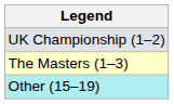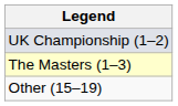row 4 | column 1: paleturquoise background -> no background
